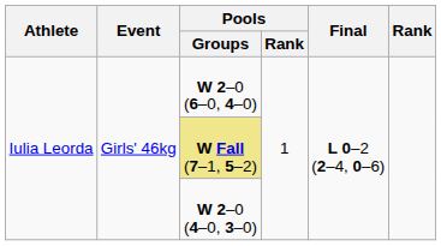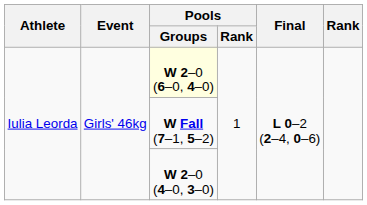W 2–0 (6–0, 4–0) | Pools / Groups: no background -> lightyellow background
W Fall (7–1, 5–2) | Pools / Groups: khaki background -> no background
